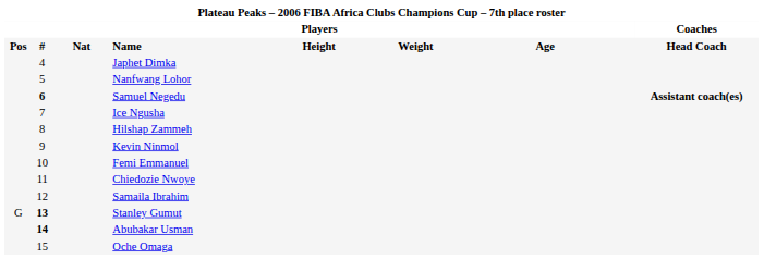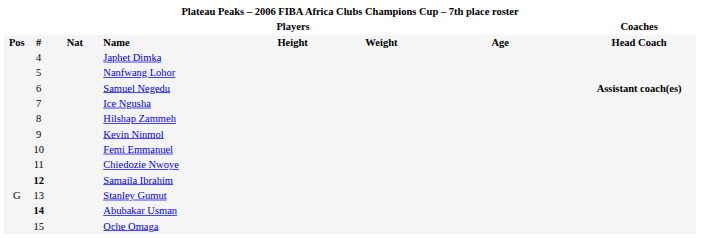Samuel Negedu | column 2: bold -> normal
Samaila Ibrahim | column 2: normal -> bold
Stanley Gumut | column 2: bold -> normal
